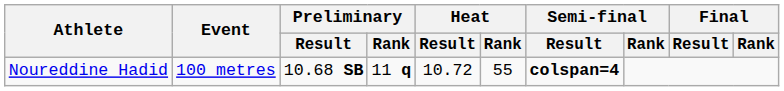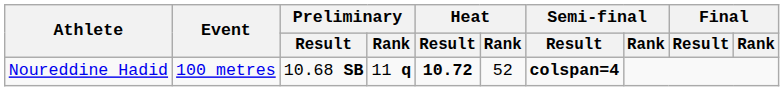Noureddine Hadid | Heat / Result: normal -> bold
Noureddine Hadid | Heat / Rank: 55 -> 52
